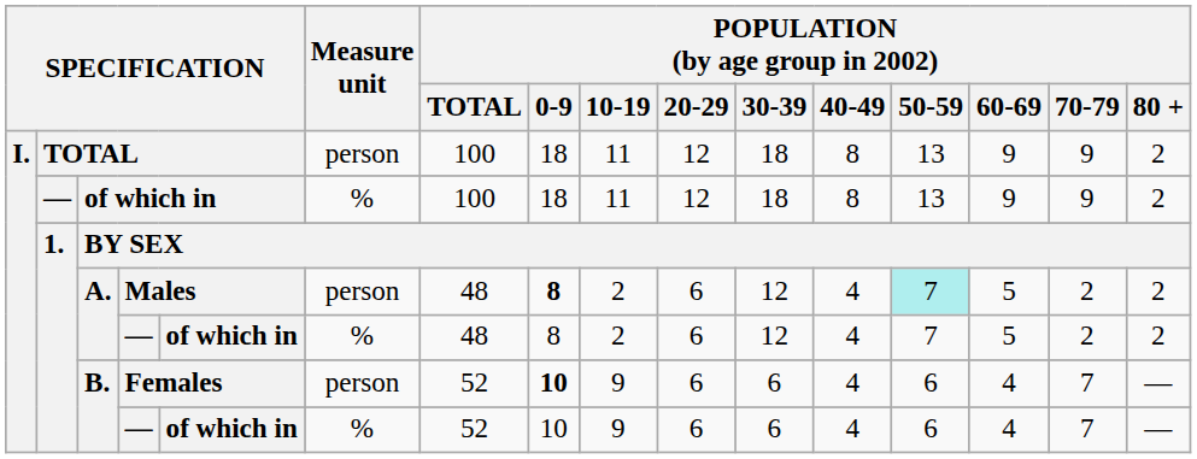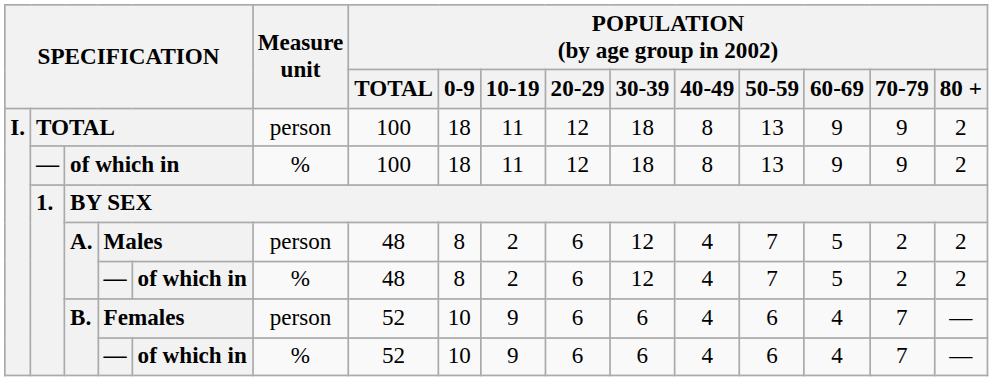Males | POPULATION (by age group in 2002) / 0-9: bold -> normal
Males | POPULATION (by age group in 2002) / 50-59: paleturquoise background -> no background
Females | POPULATION (by age group in 2002) / 0-9: bold -> normal
